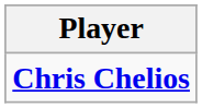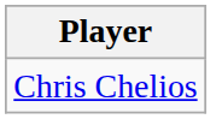row 2 | column 1: bold -> normal
